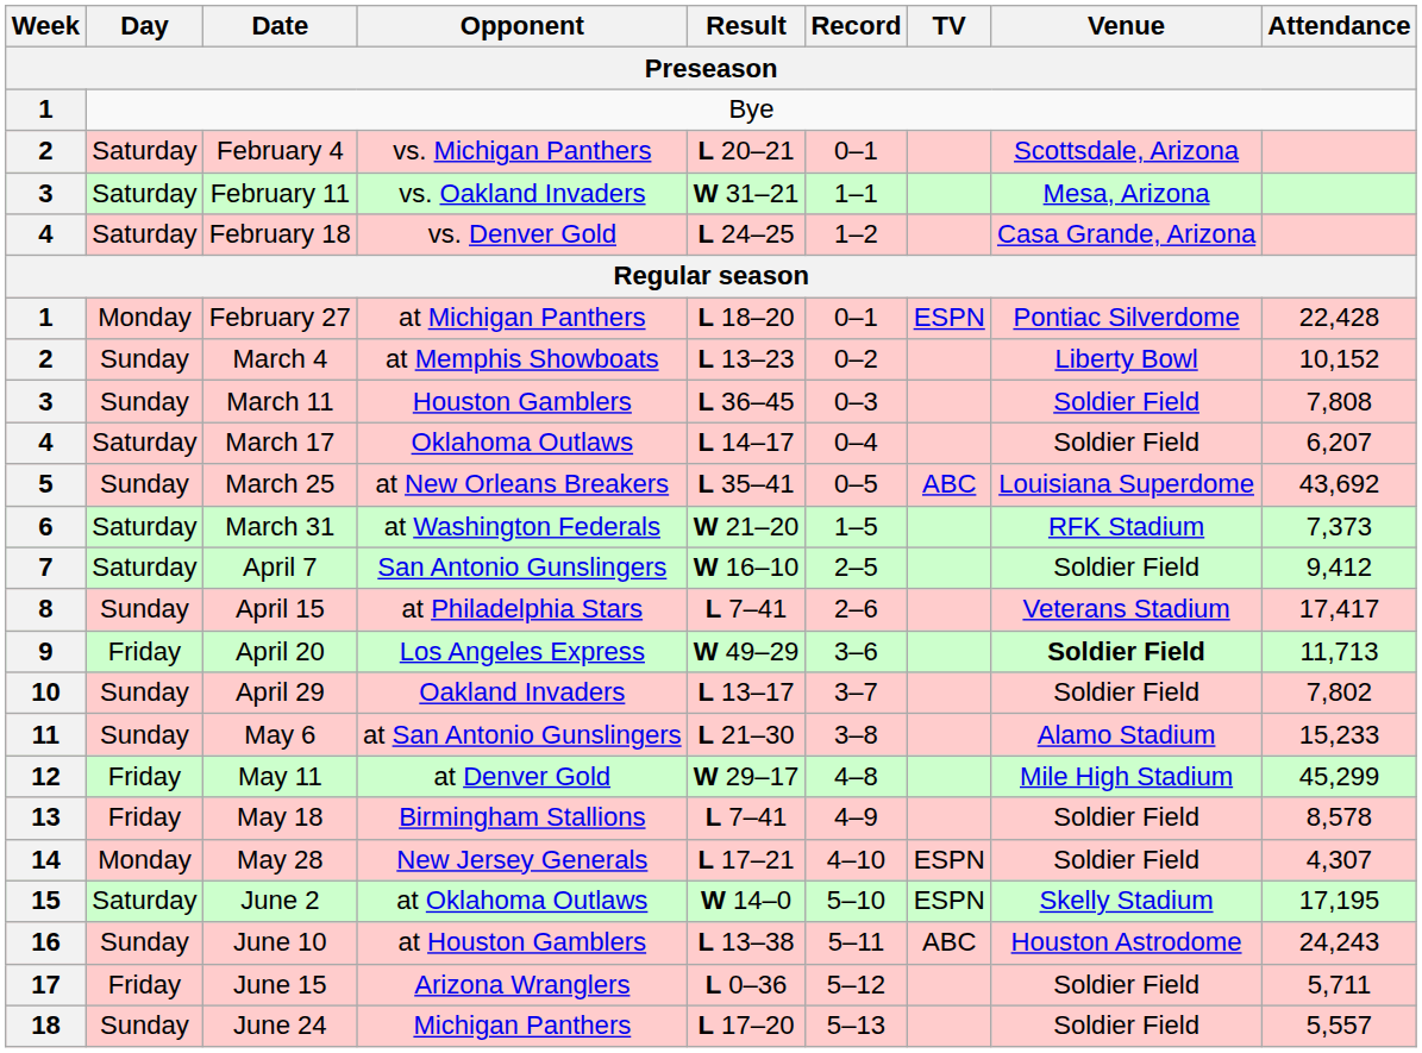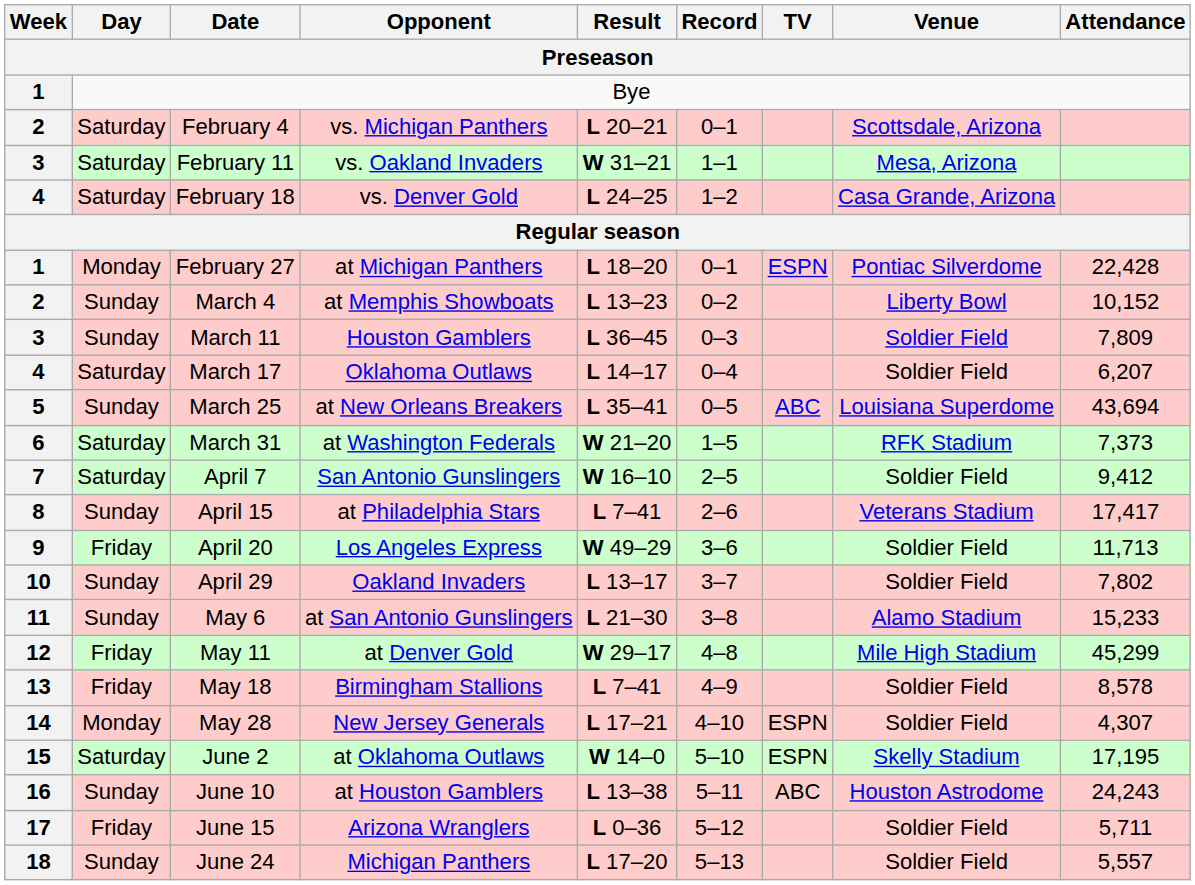March 11 | Attendance: 7,808 -> 7,809
March 25 | Attendance: 43,692 -> 43,694
April 20 | Venue: bold -> normal
